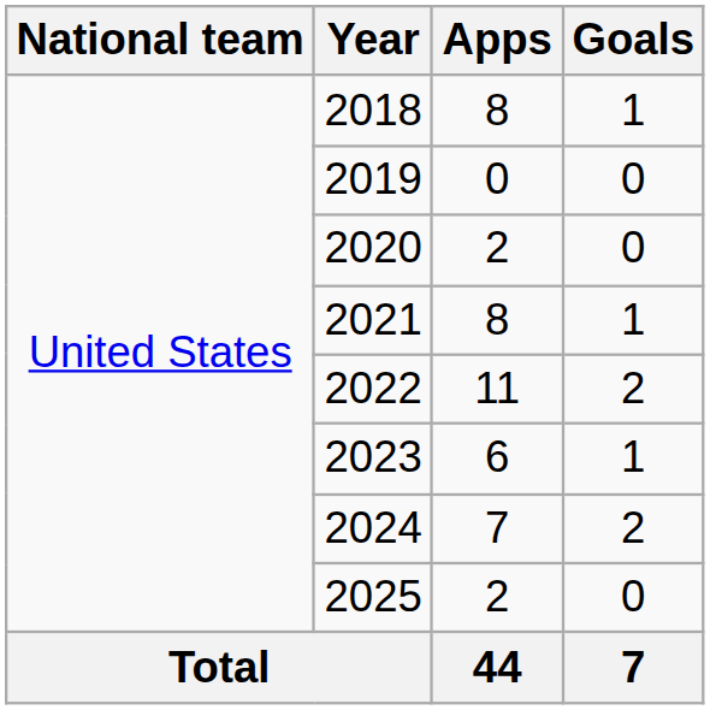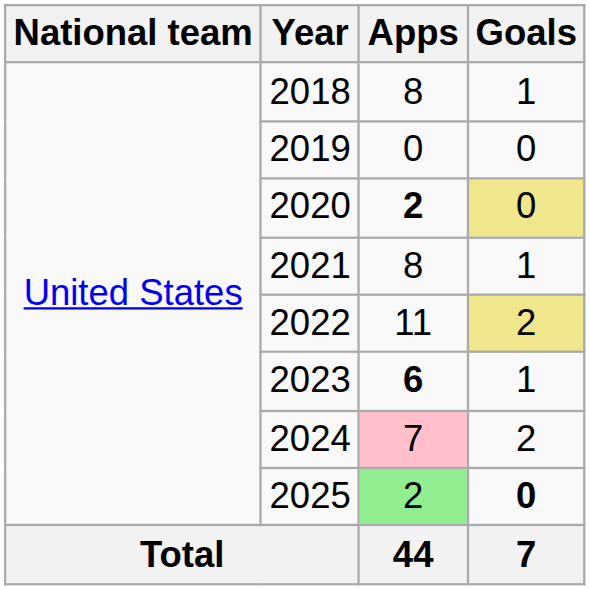2020 | Apps: normal -> bold
2020 | Goals: no background -> khaki background
2022 | Goals: no background -> khaki background
2023 | Apps: normal -> bold
2024 | Apps: no background -> pink background
2025 | Apps: no background -> lightgreen background
2025 | Goals: normal -> bold
